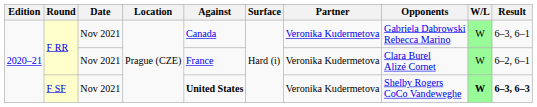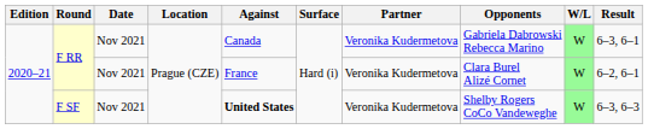F SF | W/L: bold -> normal
F SF | Result: bold -> normal
